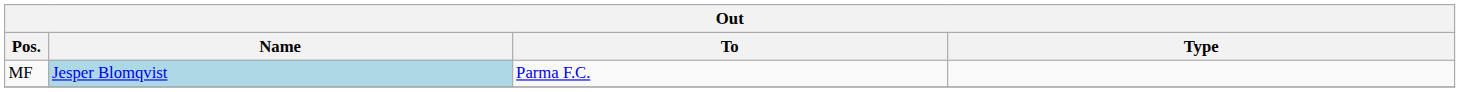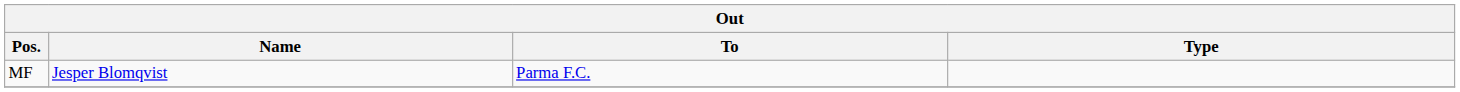MF | Name: lightblue background -> no background
